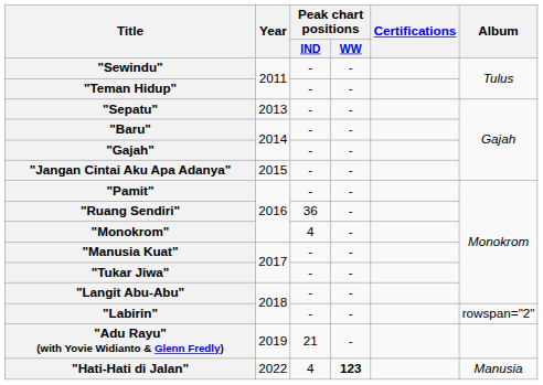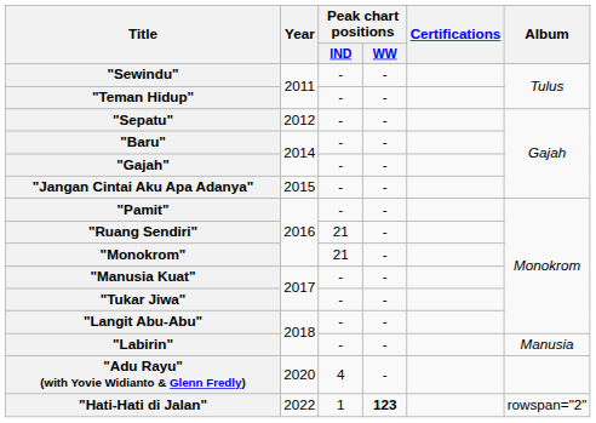"Sepatu" | Year: 2013 -> 2012
"Ruang Sendiri" | Peak chart positions / IND: 36 -> 21
"Monokrom" | Peak chart positions / IND: 4 -> 21
"Labirin" | Album: rowspan="2" -> Manusia
"Adu Rayu" (with Yovie Widianto & Glenn Fredly) | Year: 2019 -> 2020
"Adu Rayu" (with Yovie Widianto & Glenn Fredly) | Peak chart positions / IND: 21 -> 4
"Hati-Hati di Jalan" | Peak chart positions / IND: 4 -> 1
"Hati-Hati di Jalan" | Album: Manusia -> rowspan="2"
